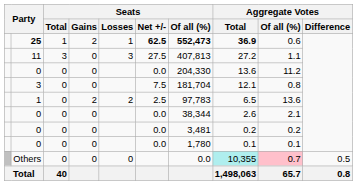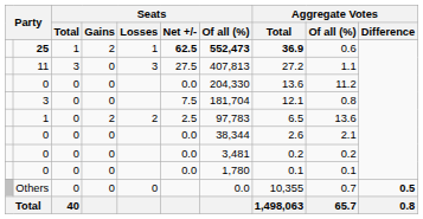Others | Aggregate Votes / Total: paleturquoise background -> no background
Others | Aggregate Votes / Of all (%): pink background -> no background
Others | Aggregate Votes / Difference: normal -> bold
